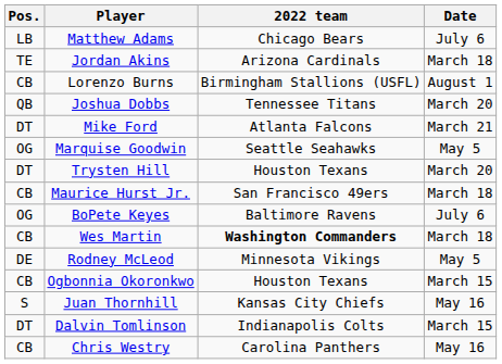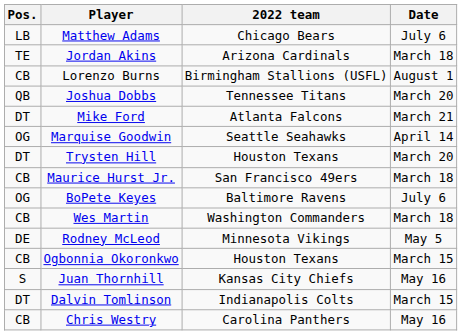Marquise Goodwin | Date: May 5 -> April 14
Wes Martin | 2022 team: bold -> normal
